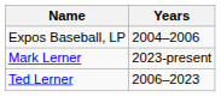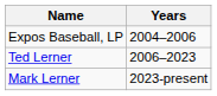rows swapped: Ted Lerner <-> Mark Lerner
